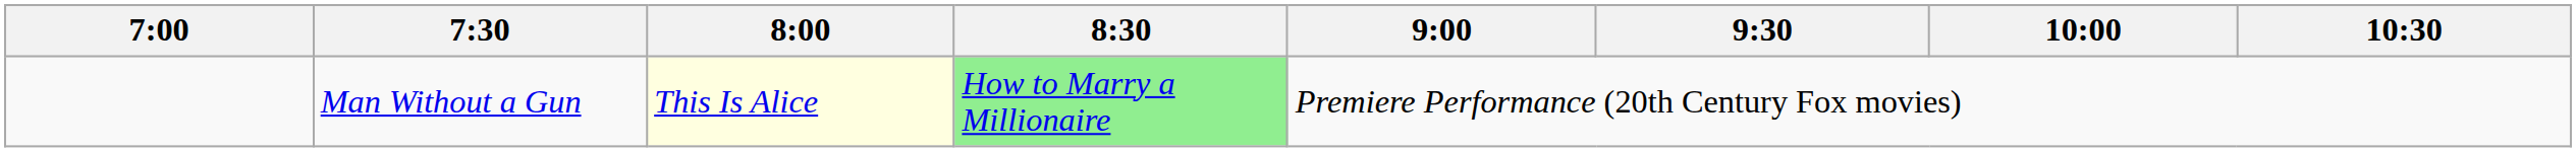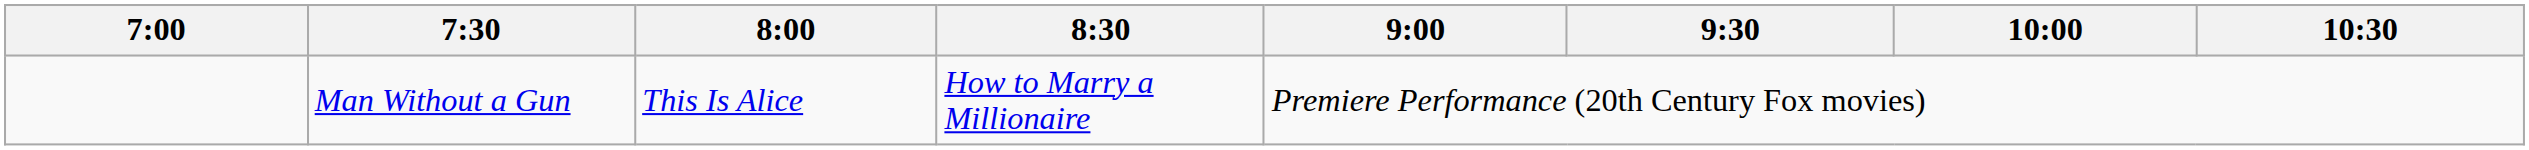Man Without a Gun | 8:00: lightyellow background -> no background
Man Without a Gun | 8:30: lightgreen background -> no background
